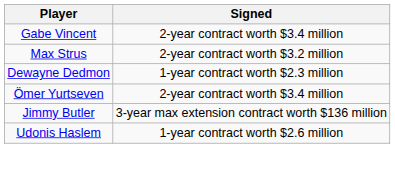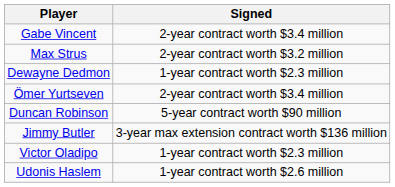+ row: Duncan Robinson | 5-year contract worth $90 million
+ row: Victor Oladipo | 1-year contract worth $2.3 million
